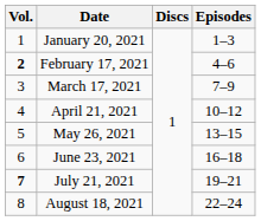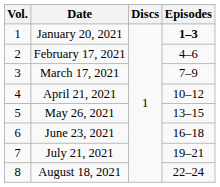January 20, 2021 | Episodes: normal -> bold
February 17, 2021 | Vol.: bold -> normal
July 21, 2021 | Vol.: bold -> normal
